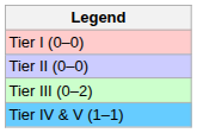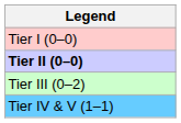row 3 | column 1: normal -> bold
